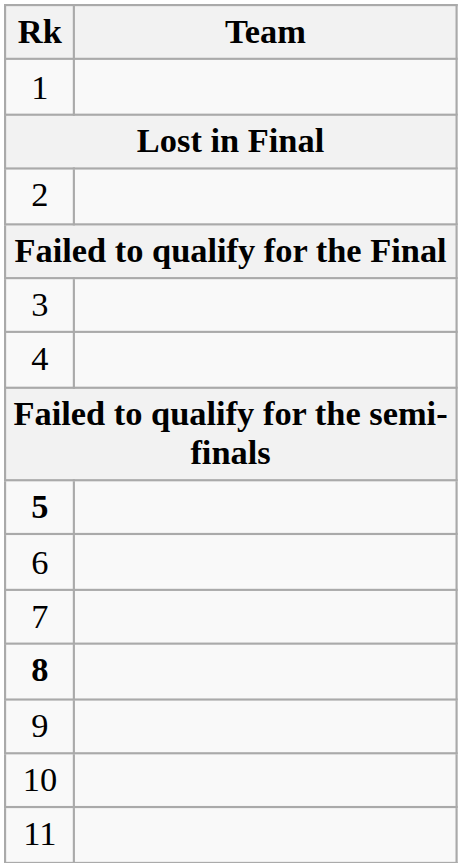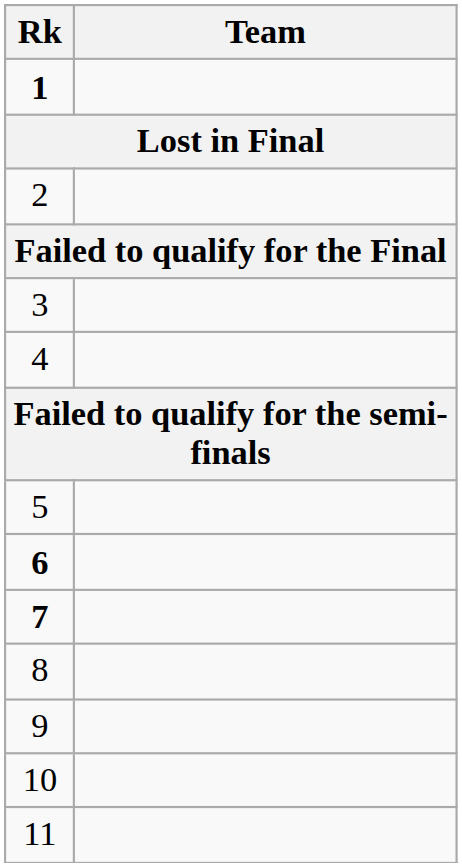1 | Rk: normal -> bold
5 | Rk: bold -> normal
6 | Rk: normal -> bold
7 | Rk: normal -> bold
8 | Rk: bold -> normal
